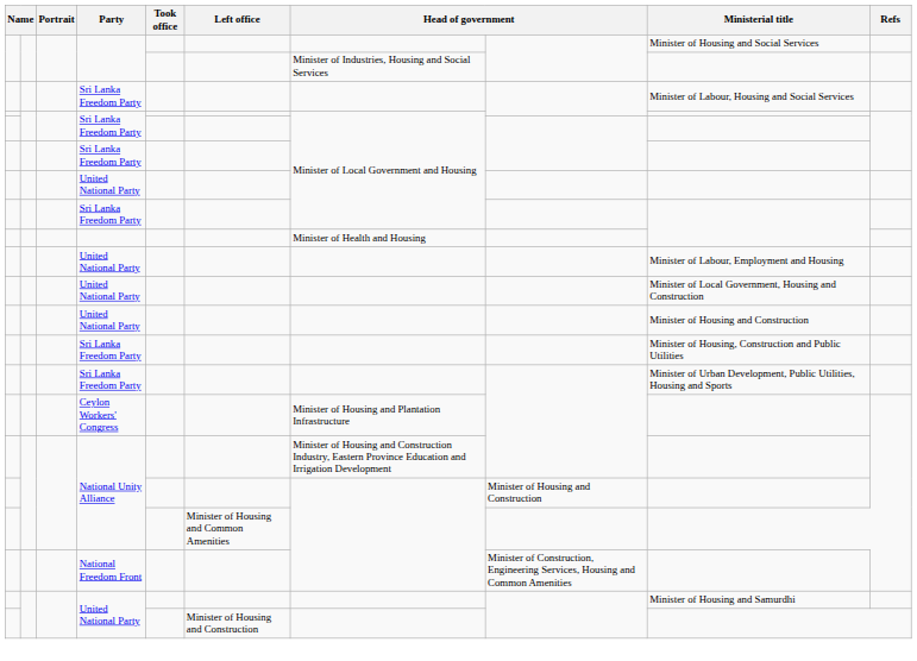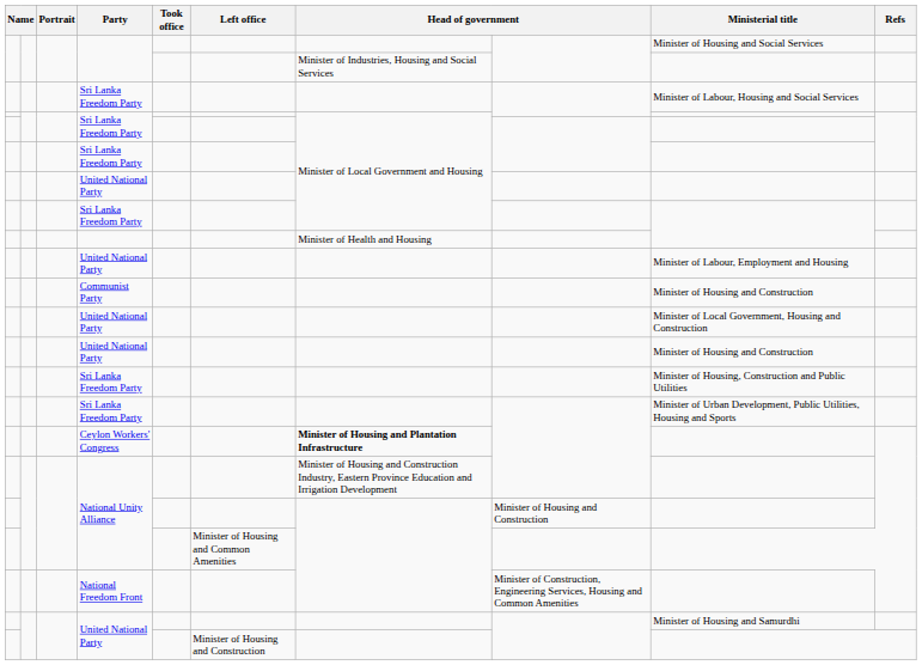+ row: Communist Party | Minister of Housing and Construction
Ceylon Workers' Congress | column 7: normal -> bold
